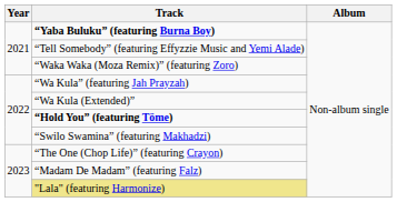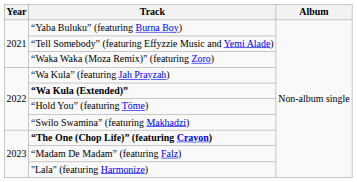“Yaba Buluku” (featuring Burna Boy) | Track: bold -> normal
“Wa Kula (Extended)” | Track: normal -> bold
“Hold You” (featuring Töme) | Track: bold -> normal
“The One (Chop Life)” (featuring Crayon) | Track: normal -> bold
"Lala" (featuring Harmonize) | Track: khaki background -> no background
